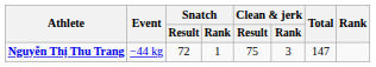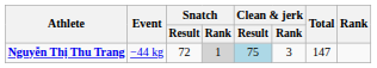Nguyễn Thị Thu Trang | Snatch / Rank: no background -> lightgrey background
Nguyễn Thị Thu Trang | Clean & jerk / Result: no background -> lightblue background
